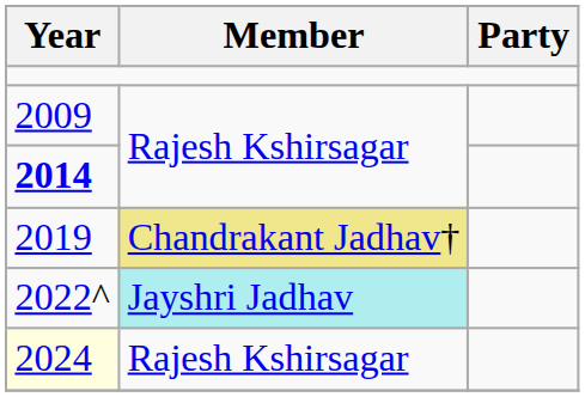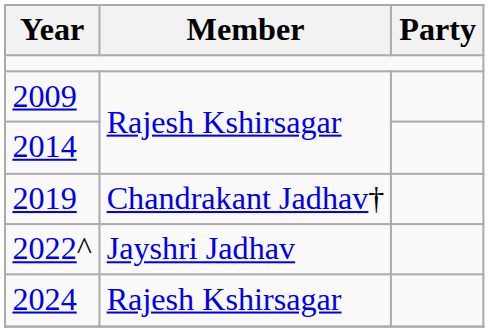2014 | Year: bold -> normal
2019 | Member: khaki background -> no background
2022^ | Member: paleturquoise background -> no background
2024 | Year: lightyellow background -> no background
